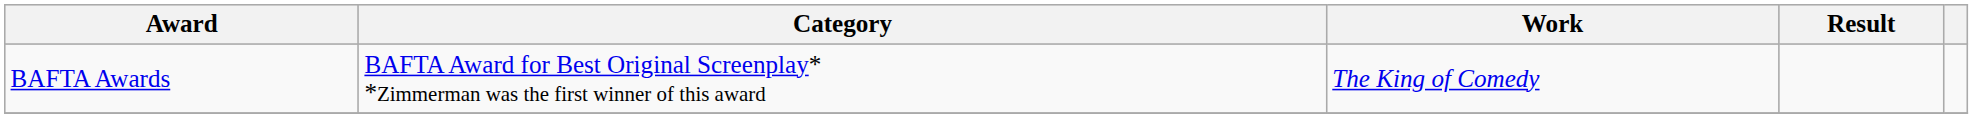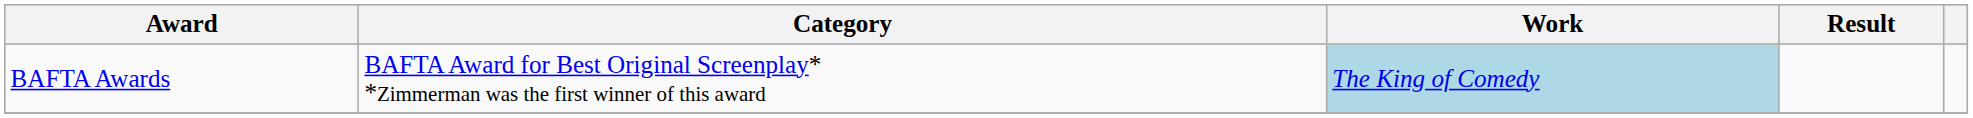BAFTA Awards | Work: no background -> lightblue background
